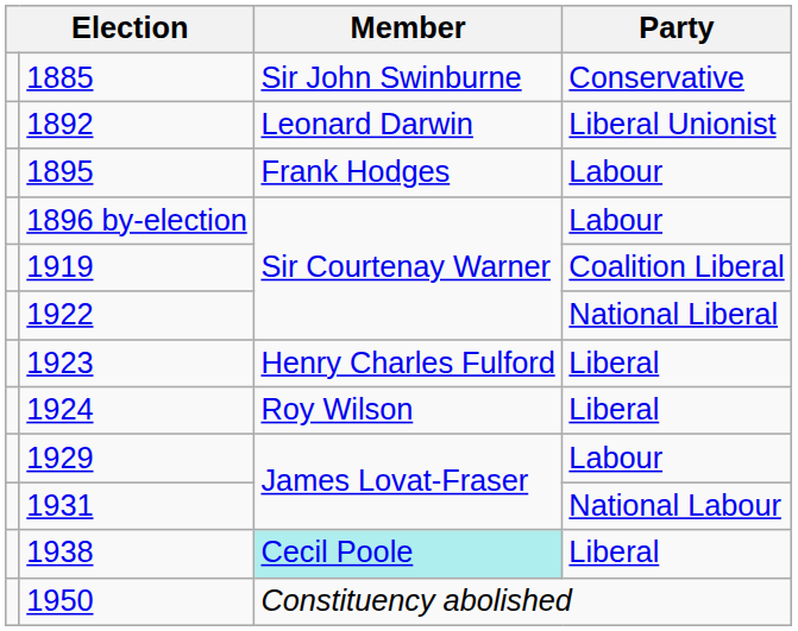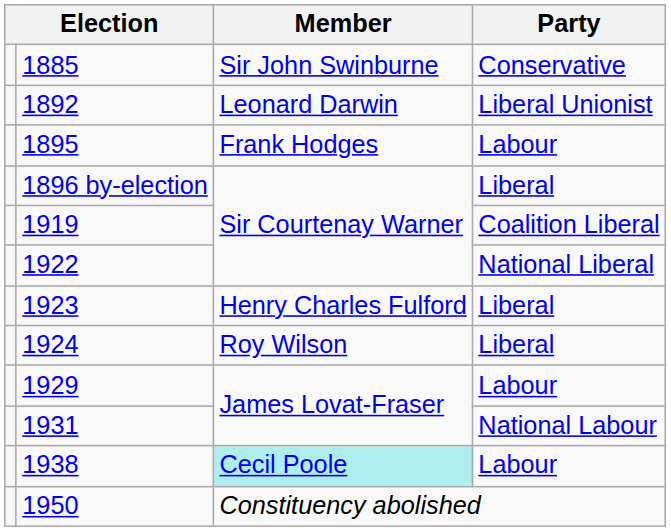1896 by-election | Party: Labour -> Liberal
1938 | Party: Liberal -> Labour
